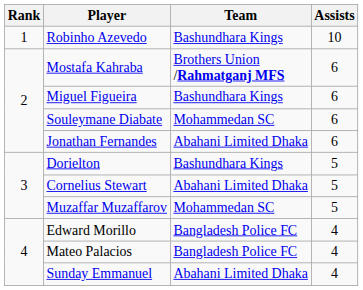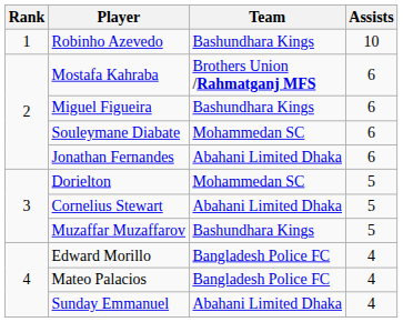Dorielton | Team: Bashundhara Kings -> Mohammedan SC
Muzaffar Muzaffarov | Team: Mohammedan SC -> Bashundhara Kings
